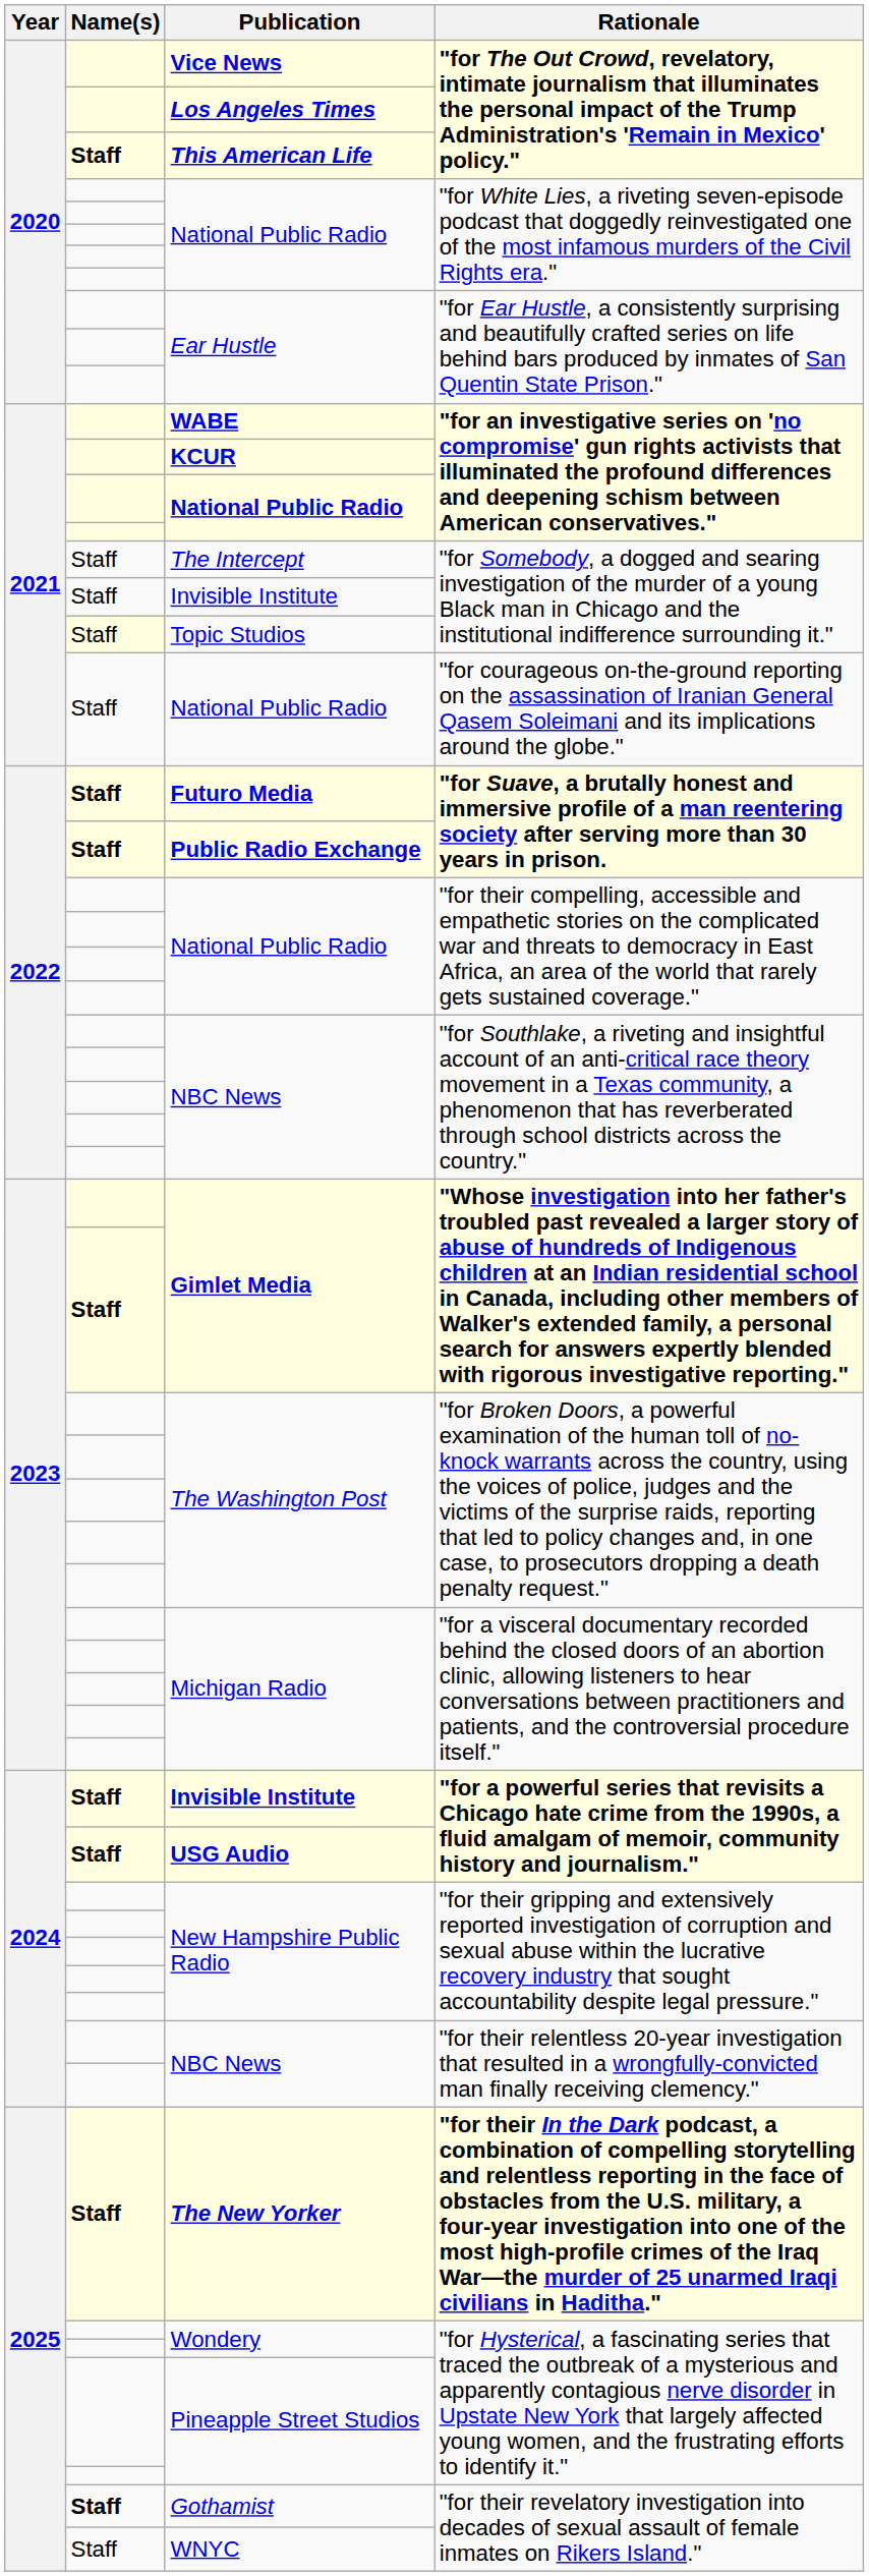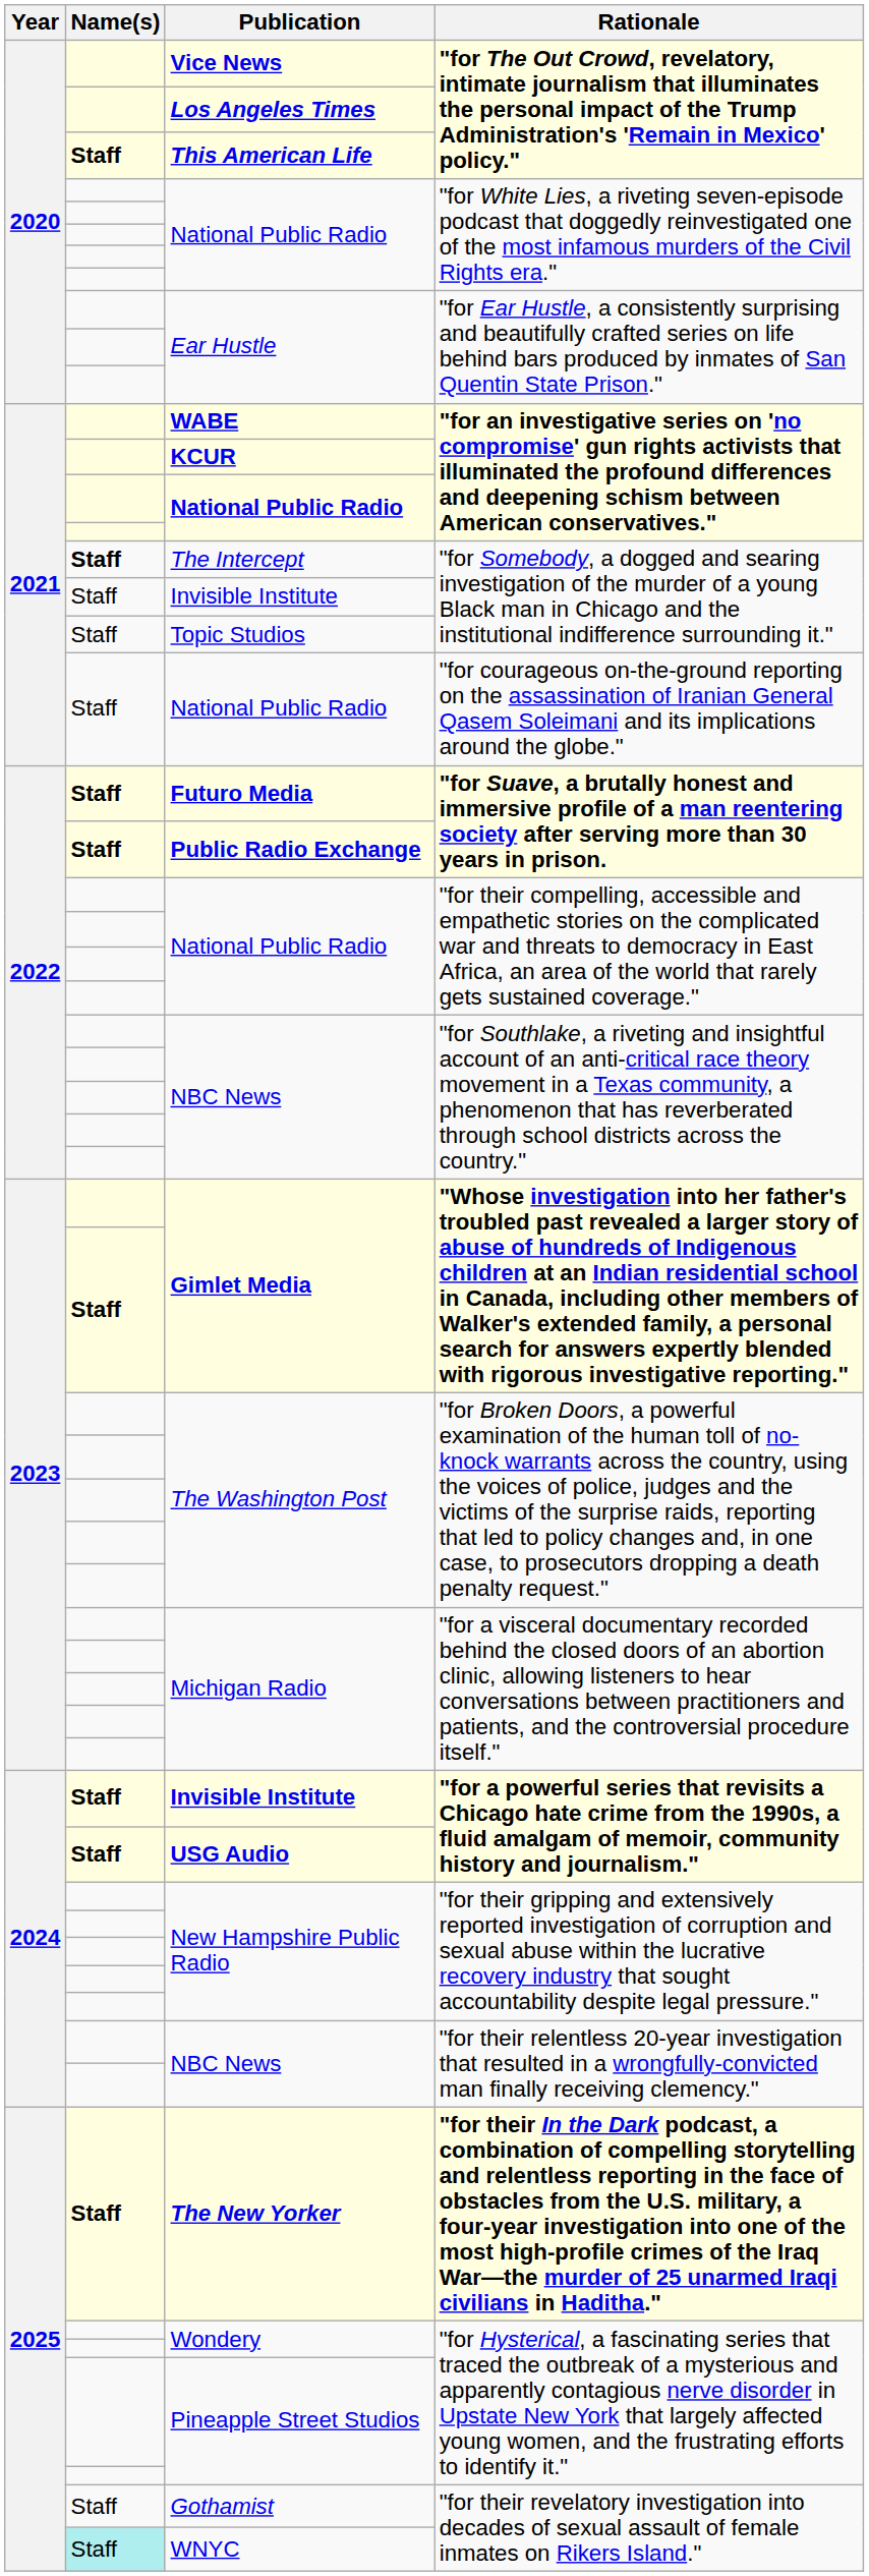The Intercept | Name(s): normal -> bold
Topic Studios | Name(s): lightyellow background -> no background
Gothamist | Name(s): bold -> normal
WNYC | Name(s): no background -> paleturquoise background
